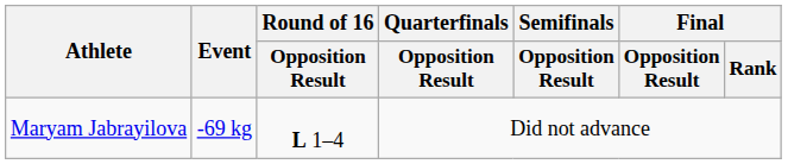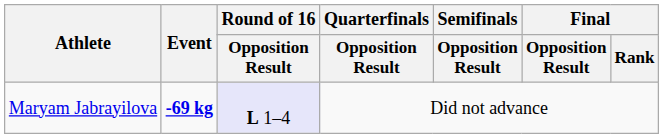Maryam Jabrayilova | Event: normal -> bold
Maryam Jabrayilova | Round of 16 / Opposition Result: no background -> lavender background
